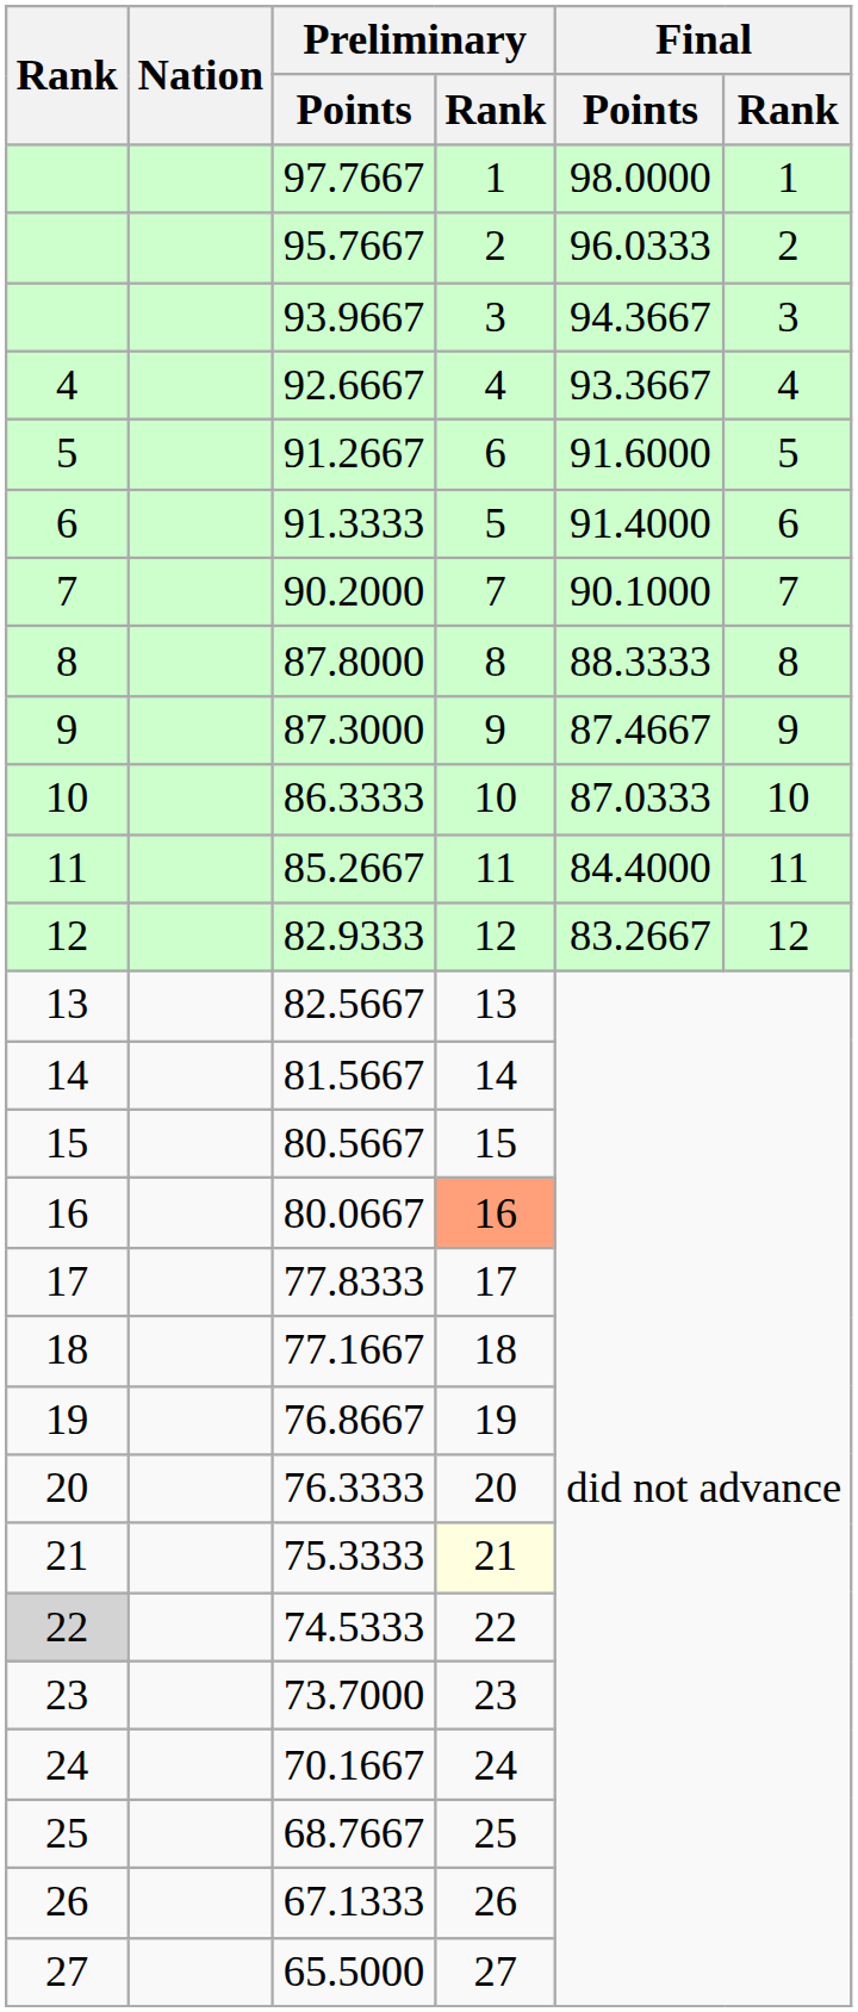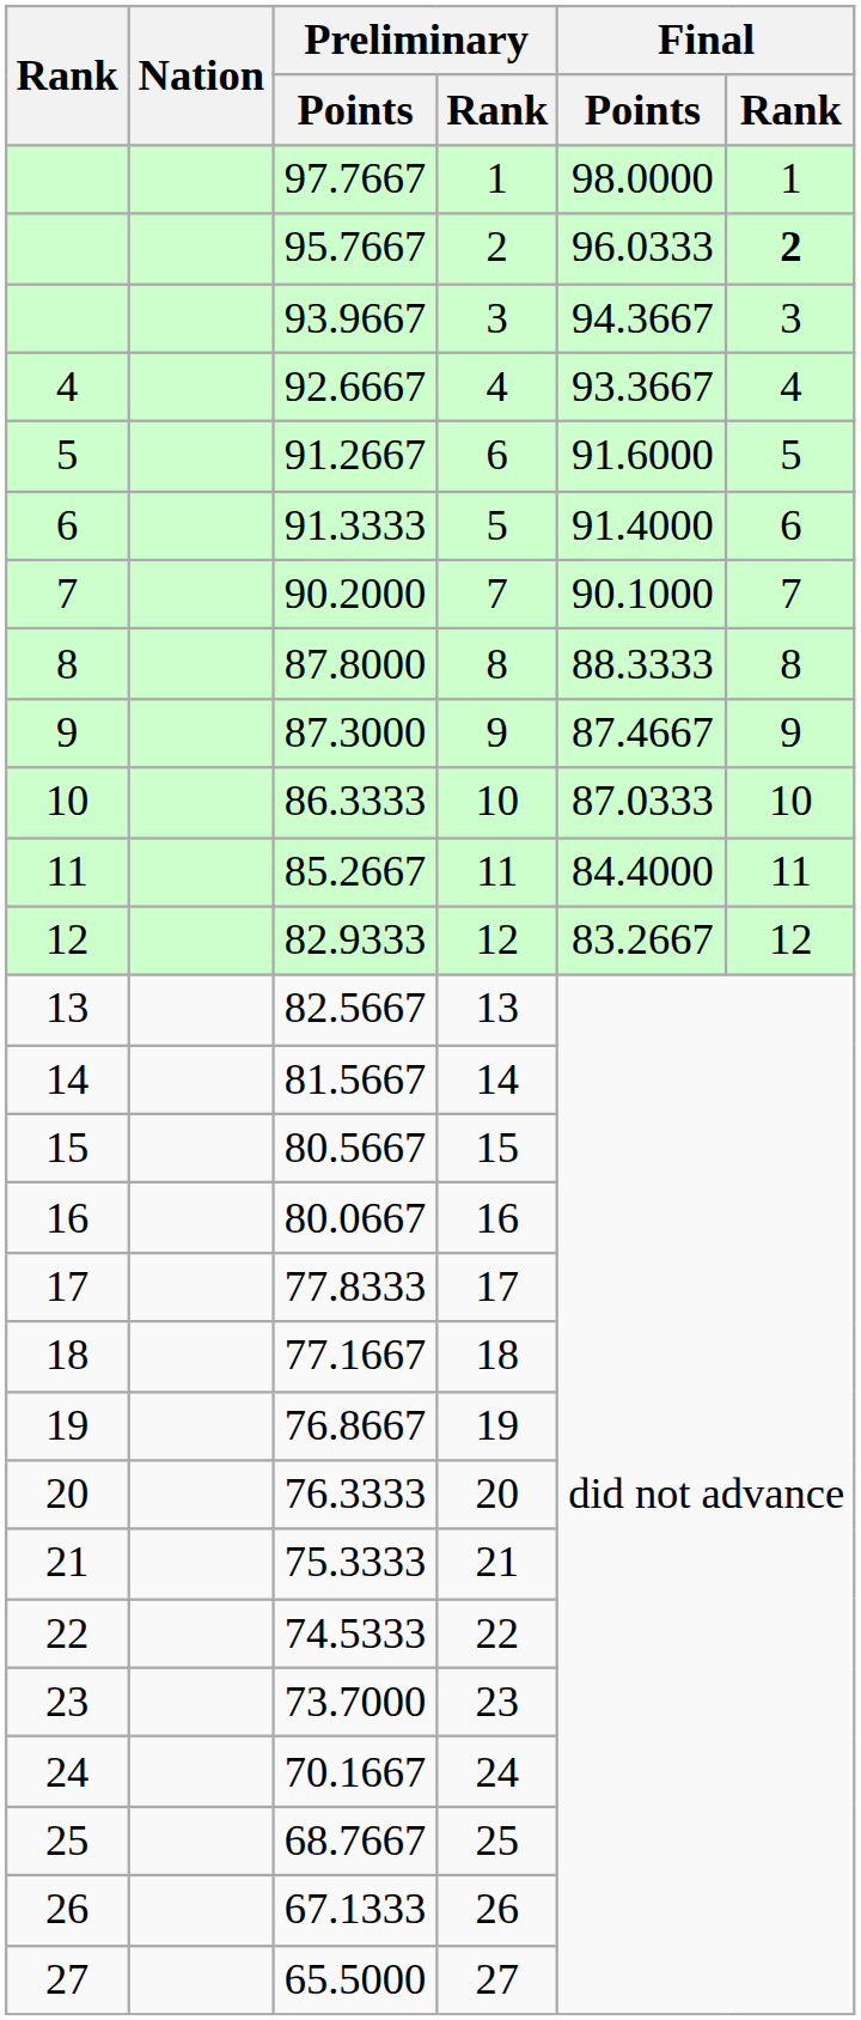95.7667 | Final / Rank: normal -> bold
80.0667 | Preliminary / Rank: lightsalmon background -> no background
75.3333 | Preliminary / Rank: lightyellow background -> no background
74.5333 | Rank: lightgrey background -> no background
